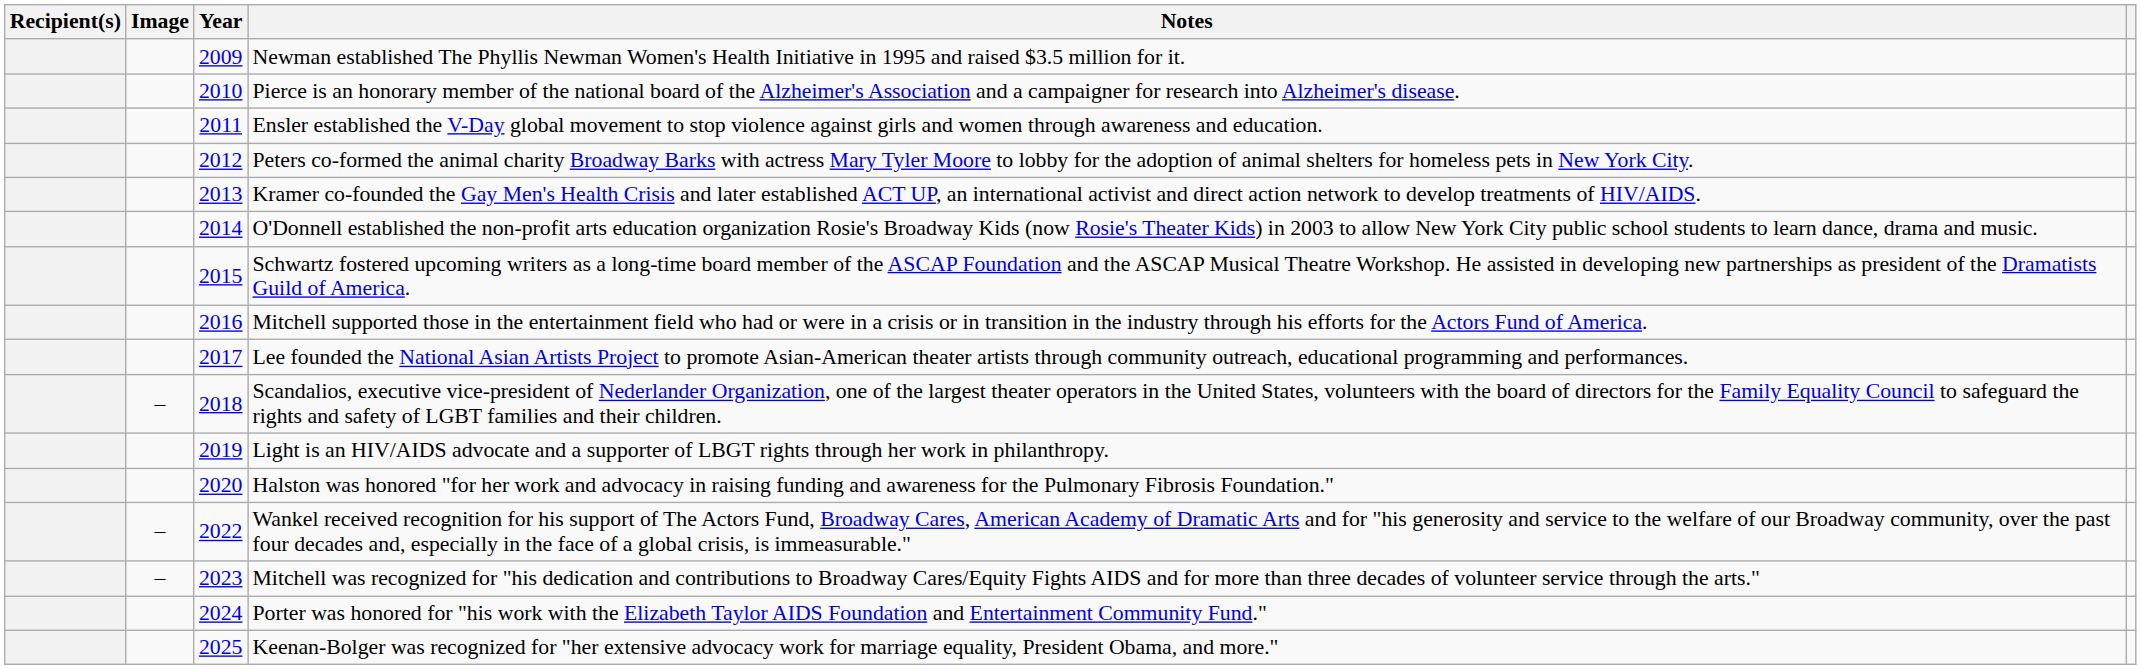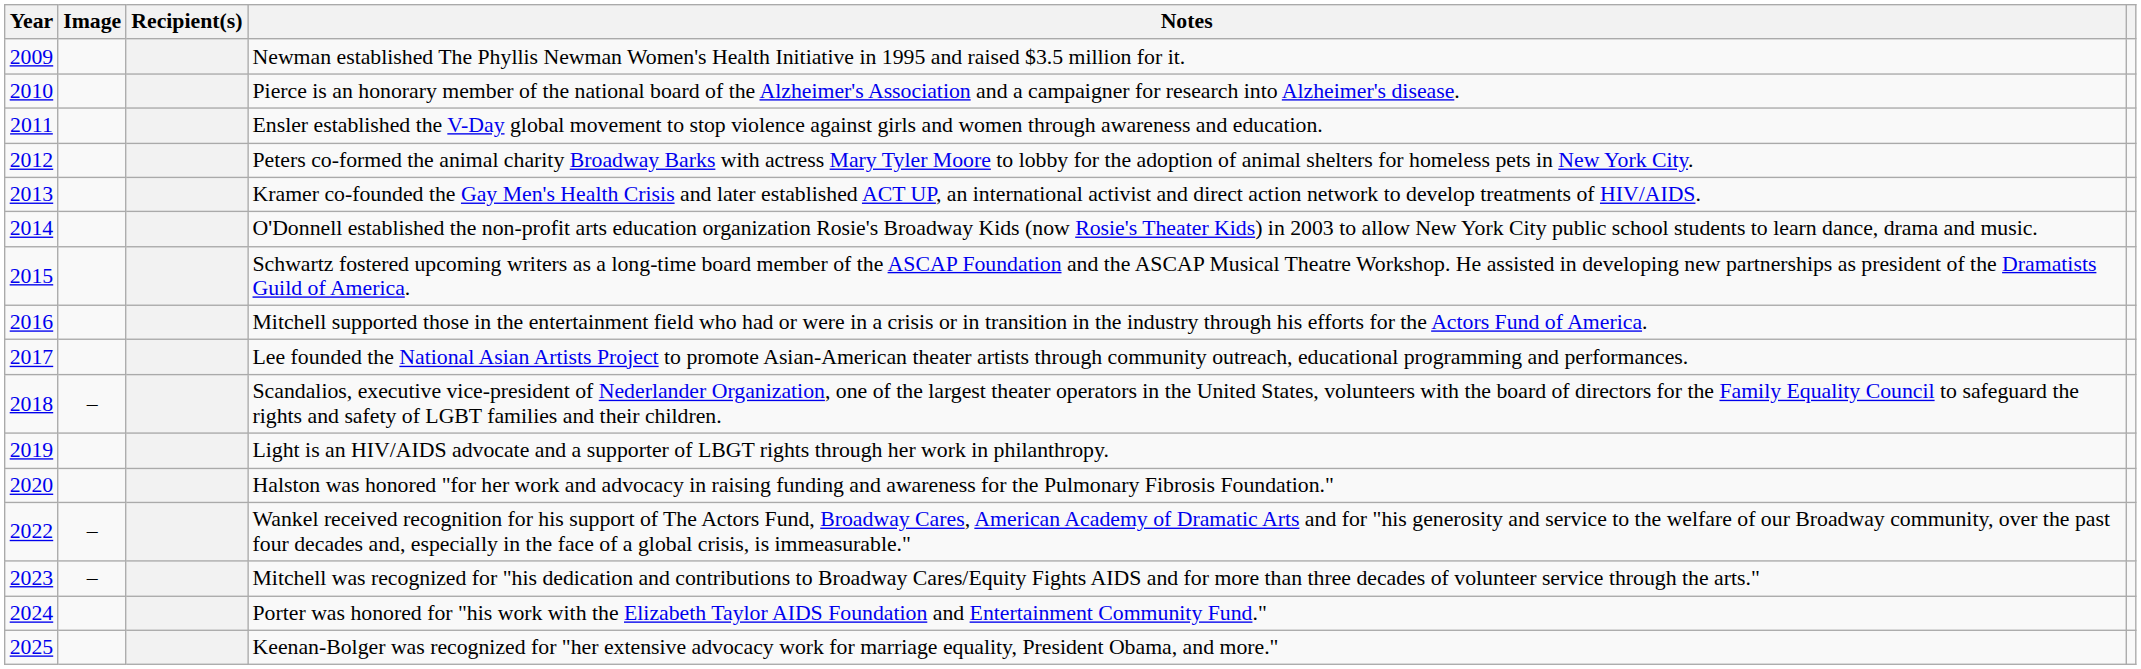columns swapped: Year <-> Recipient(s)
